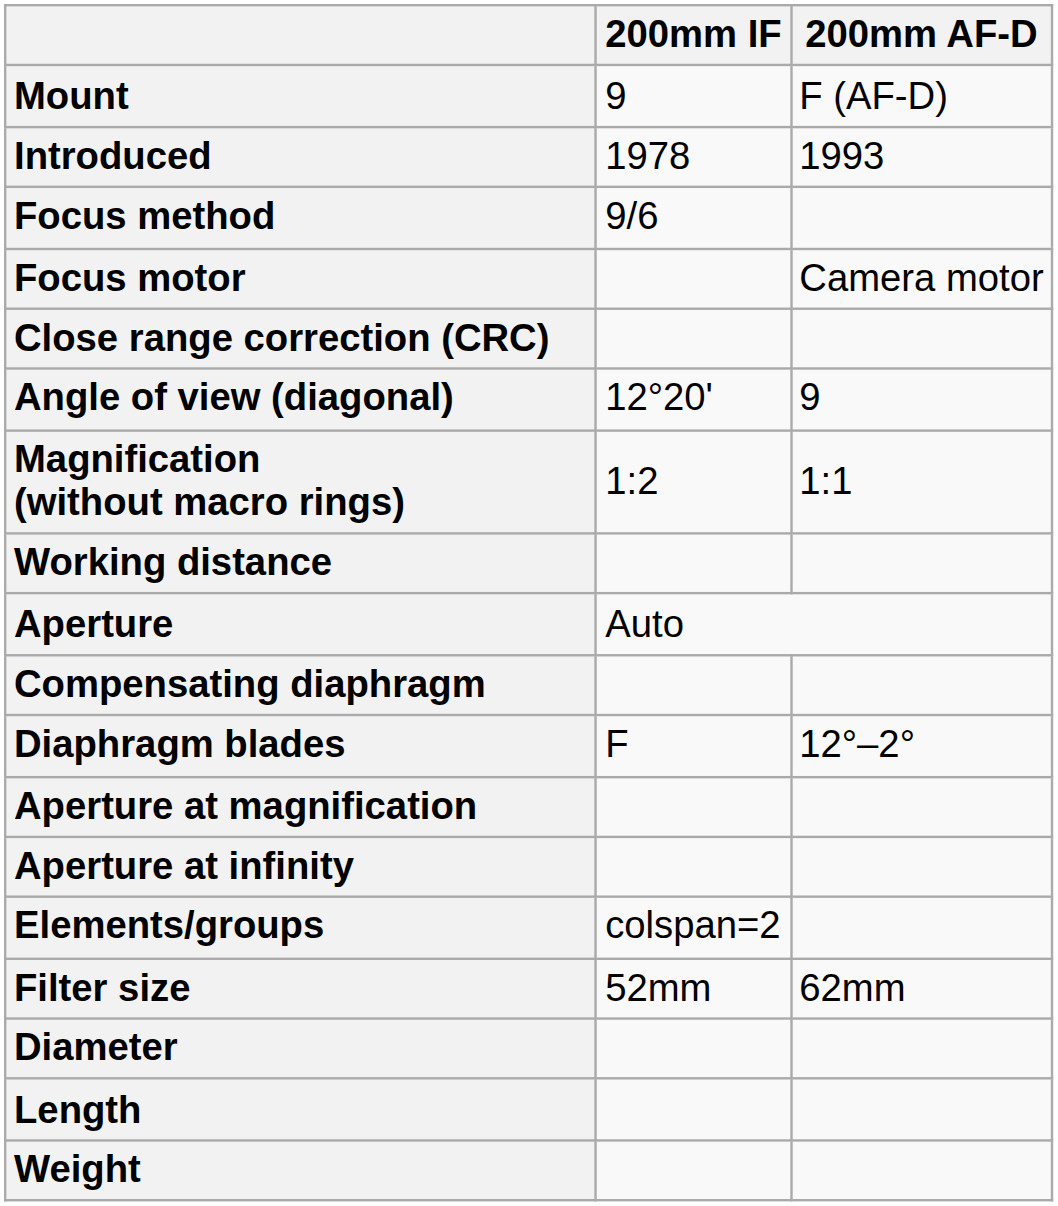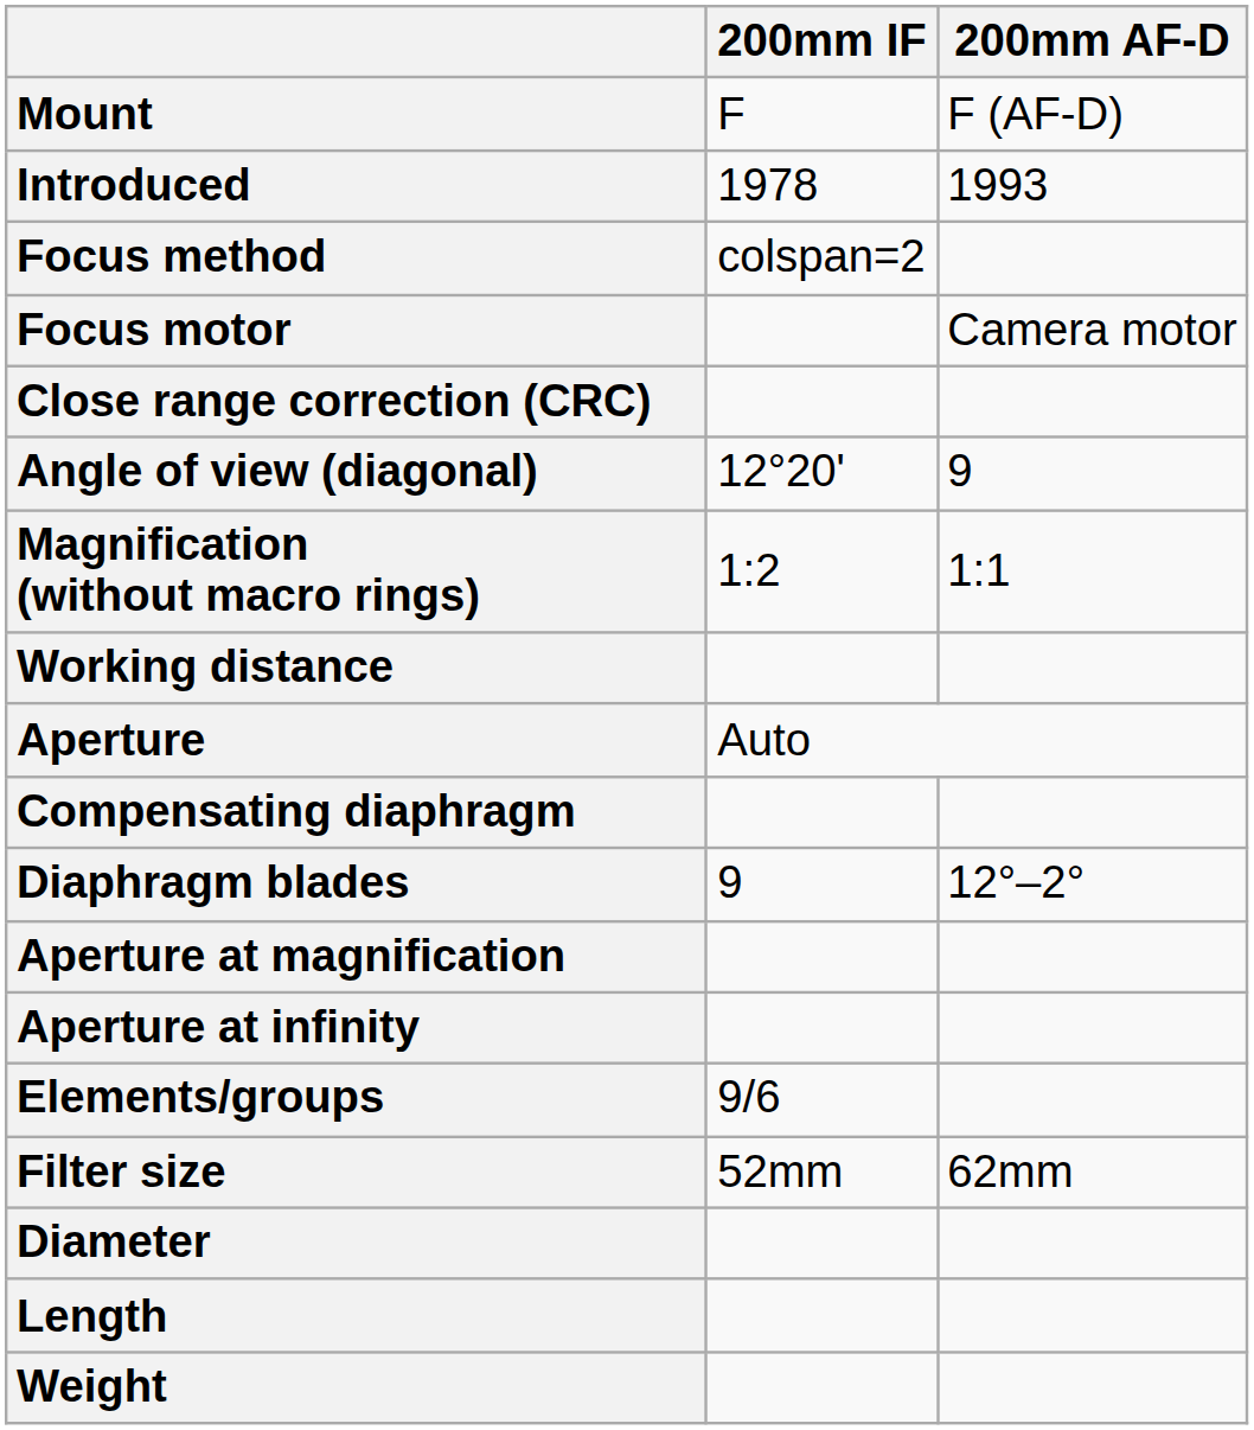Mount | 200mm IF: 9 -> F
Focus method | 200mm IF: 9/6 -> colspan=2
Diaphragm blades | 200mm IF: F -> 9
Elements/groups | 200mm IF: colspan=2 -> 9/6
